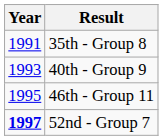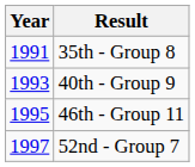52nd - Group 7 | Year: bold -> normal
